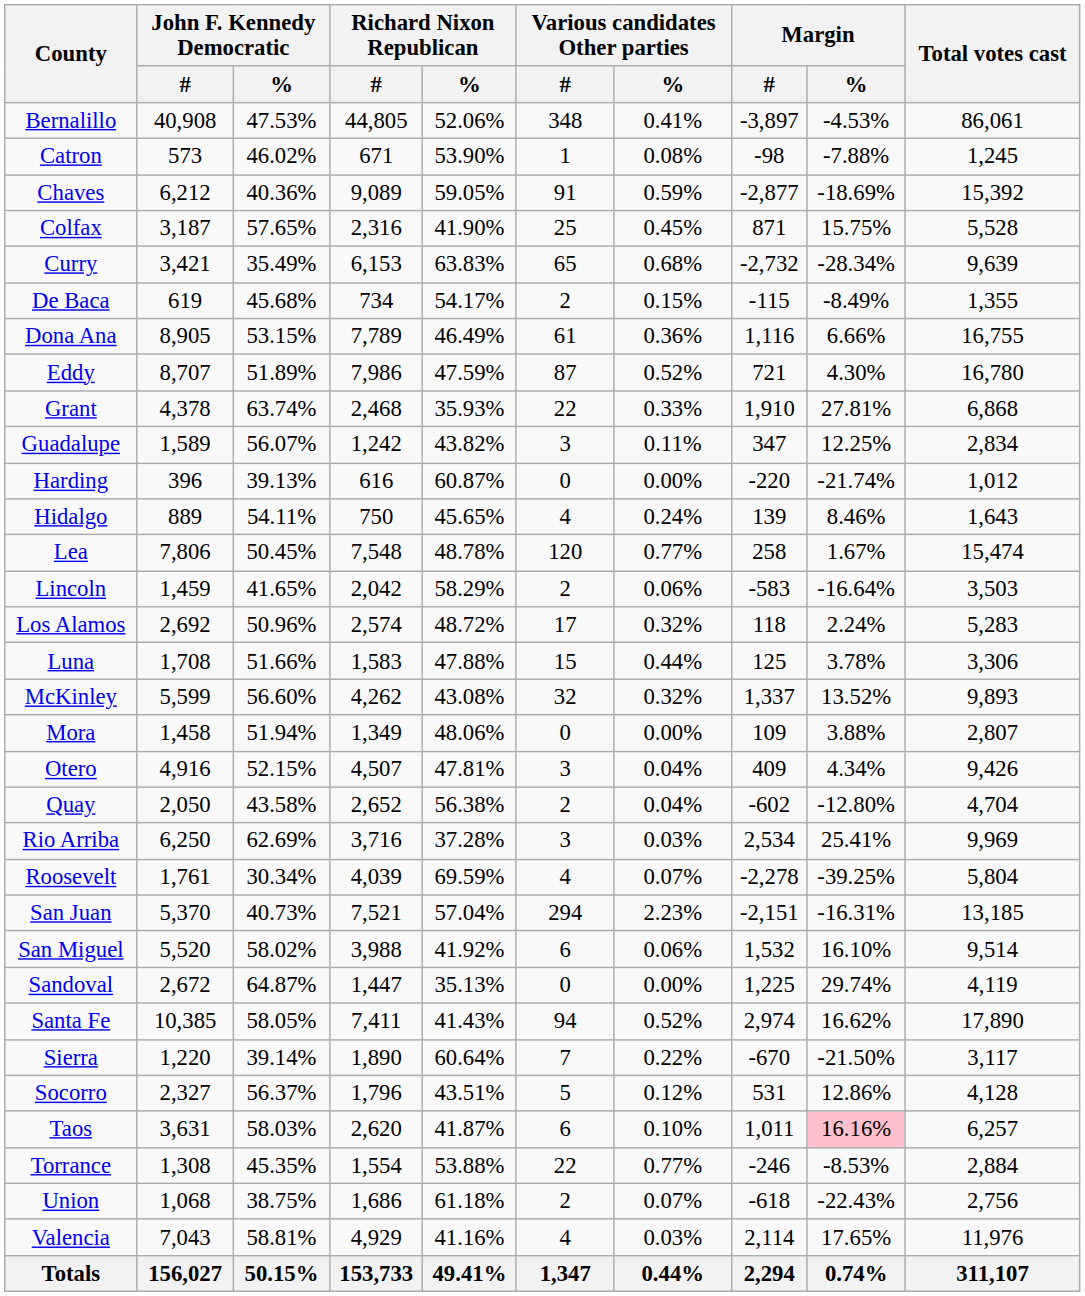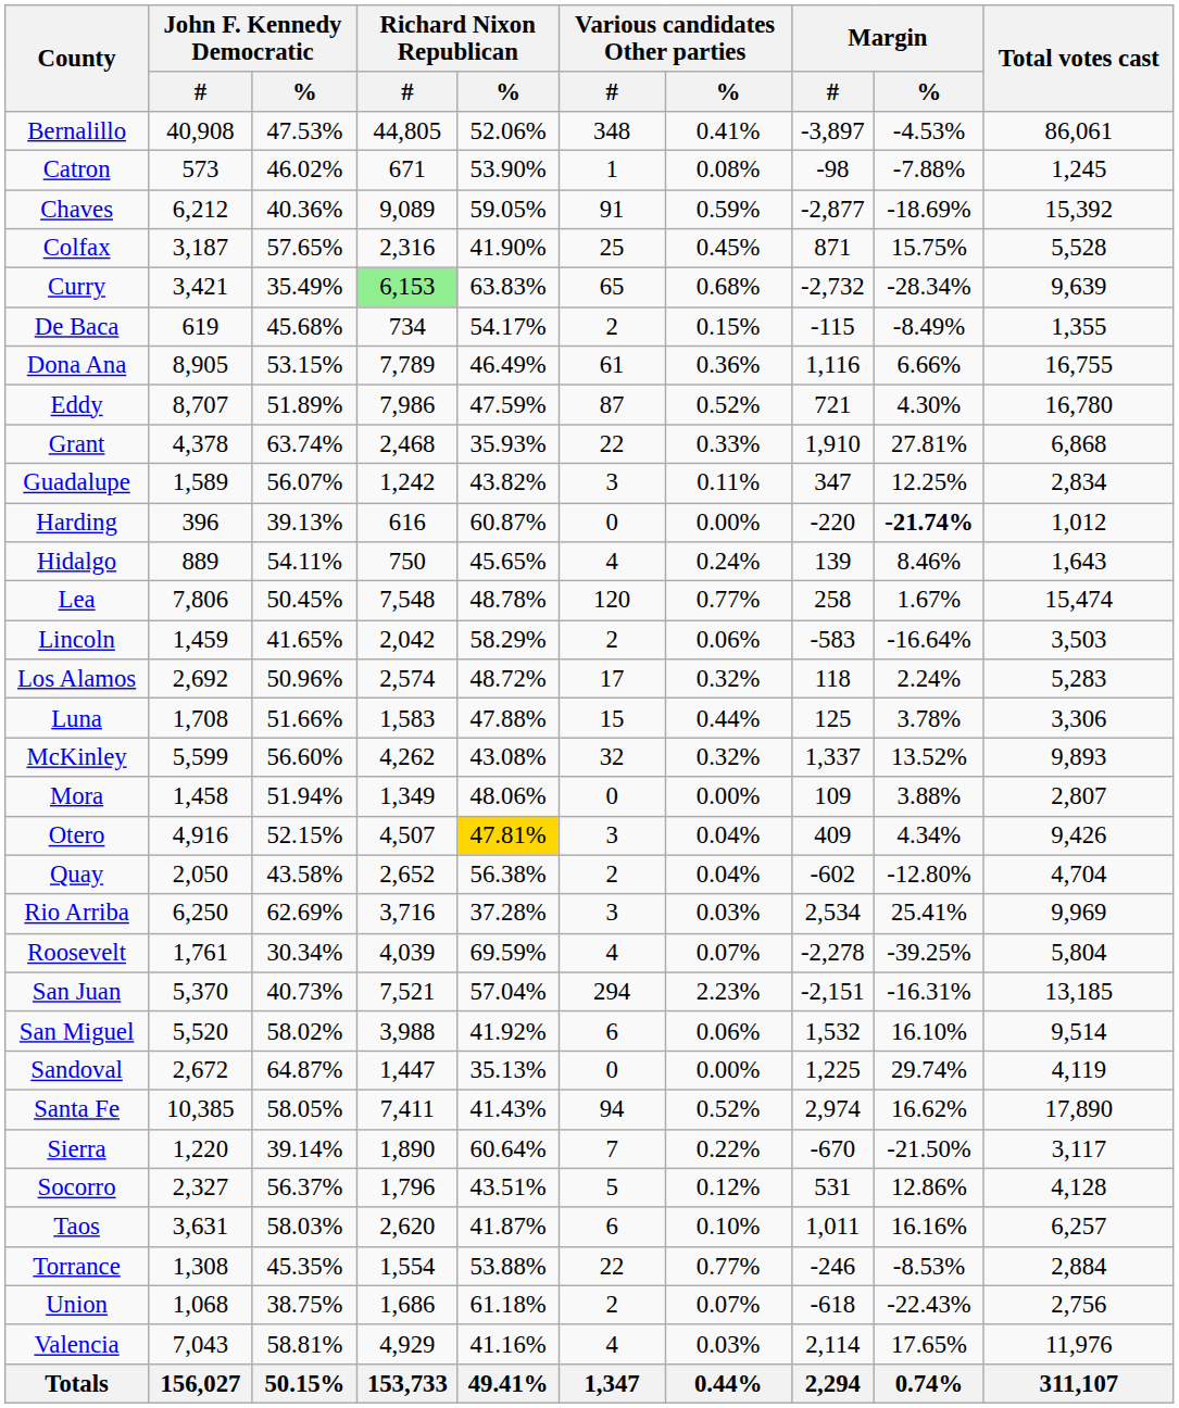Curry | Richard Nixon Republican / #: no background -> lightgreen background
Harding | Margin / %: normal -> bold
Otero | Richard Nixon Republican / %: no background -> gold background
Taos | Margin / %: pink background -> no background
